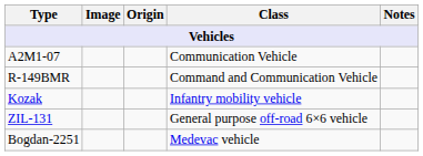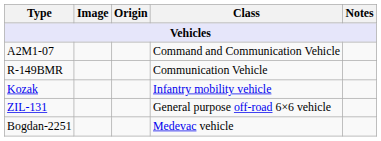A2M1-07 | Class: Communication Vehicle -> Command and Communication Vehicle
R-149BMR | Class: Command and Communication Vehicle -> Communication Vehicle
